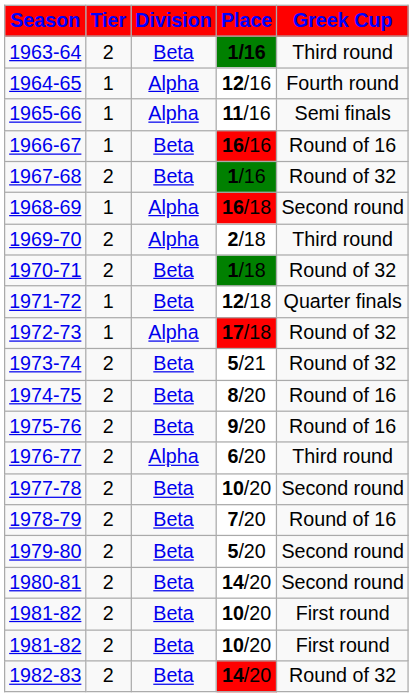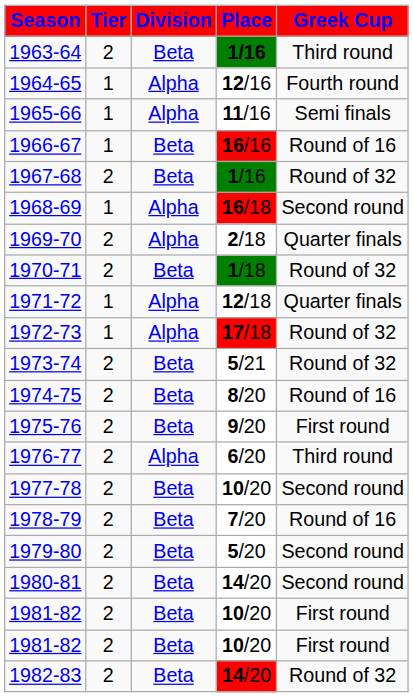1969-70 | Greek Cup: Third round -> Quarter finals
1971-72 | Division: Beta -> Alpha
1975-76 | Greek Cup: Round of 16 -> First round
